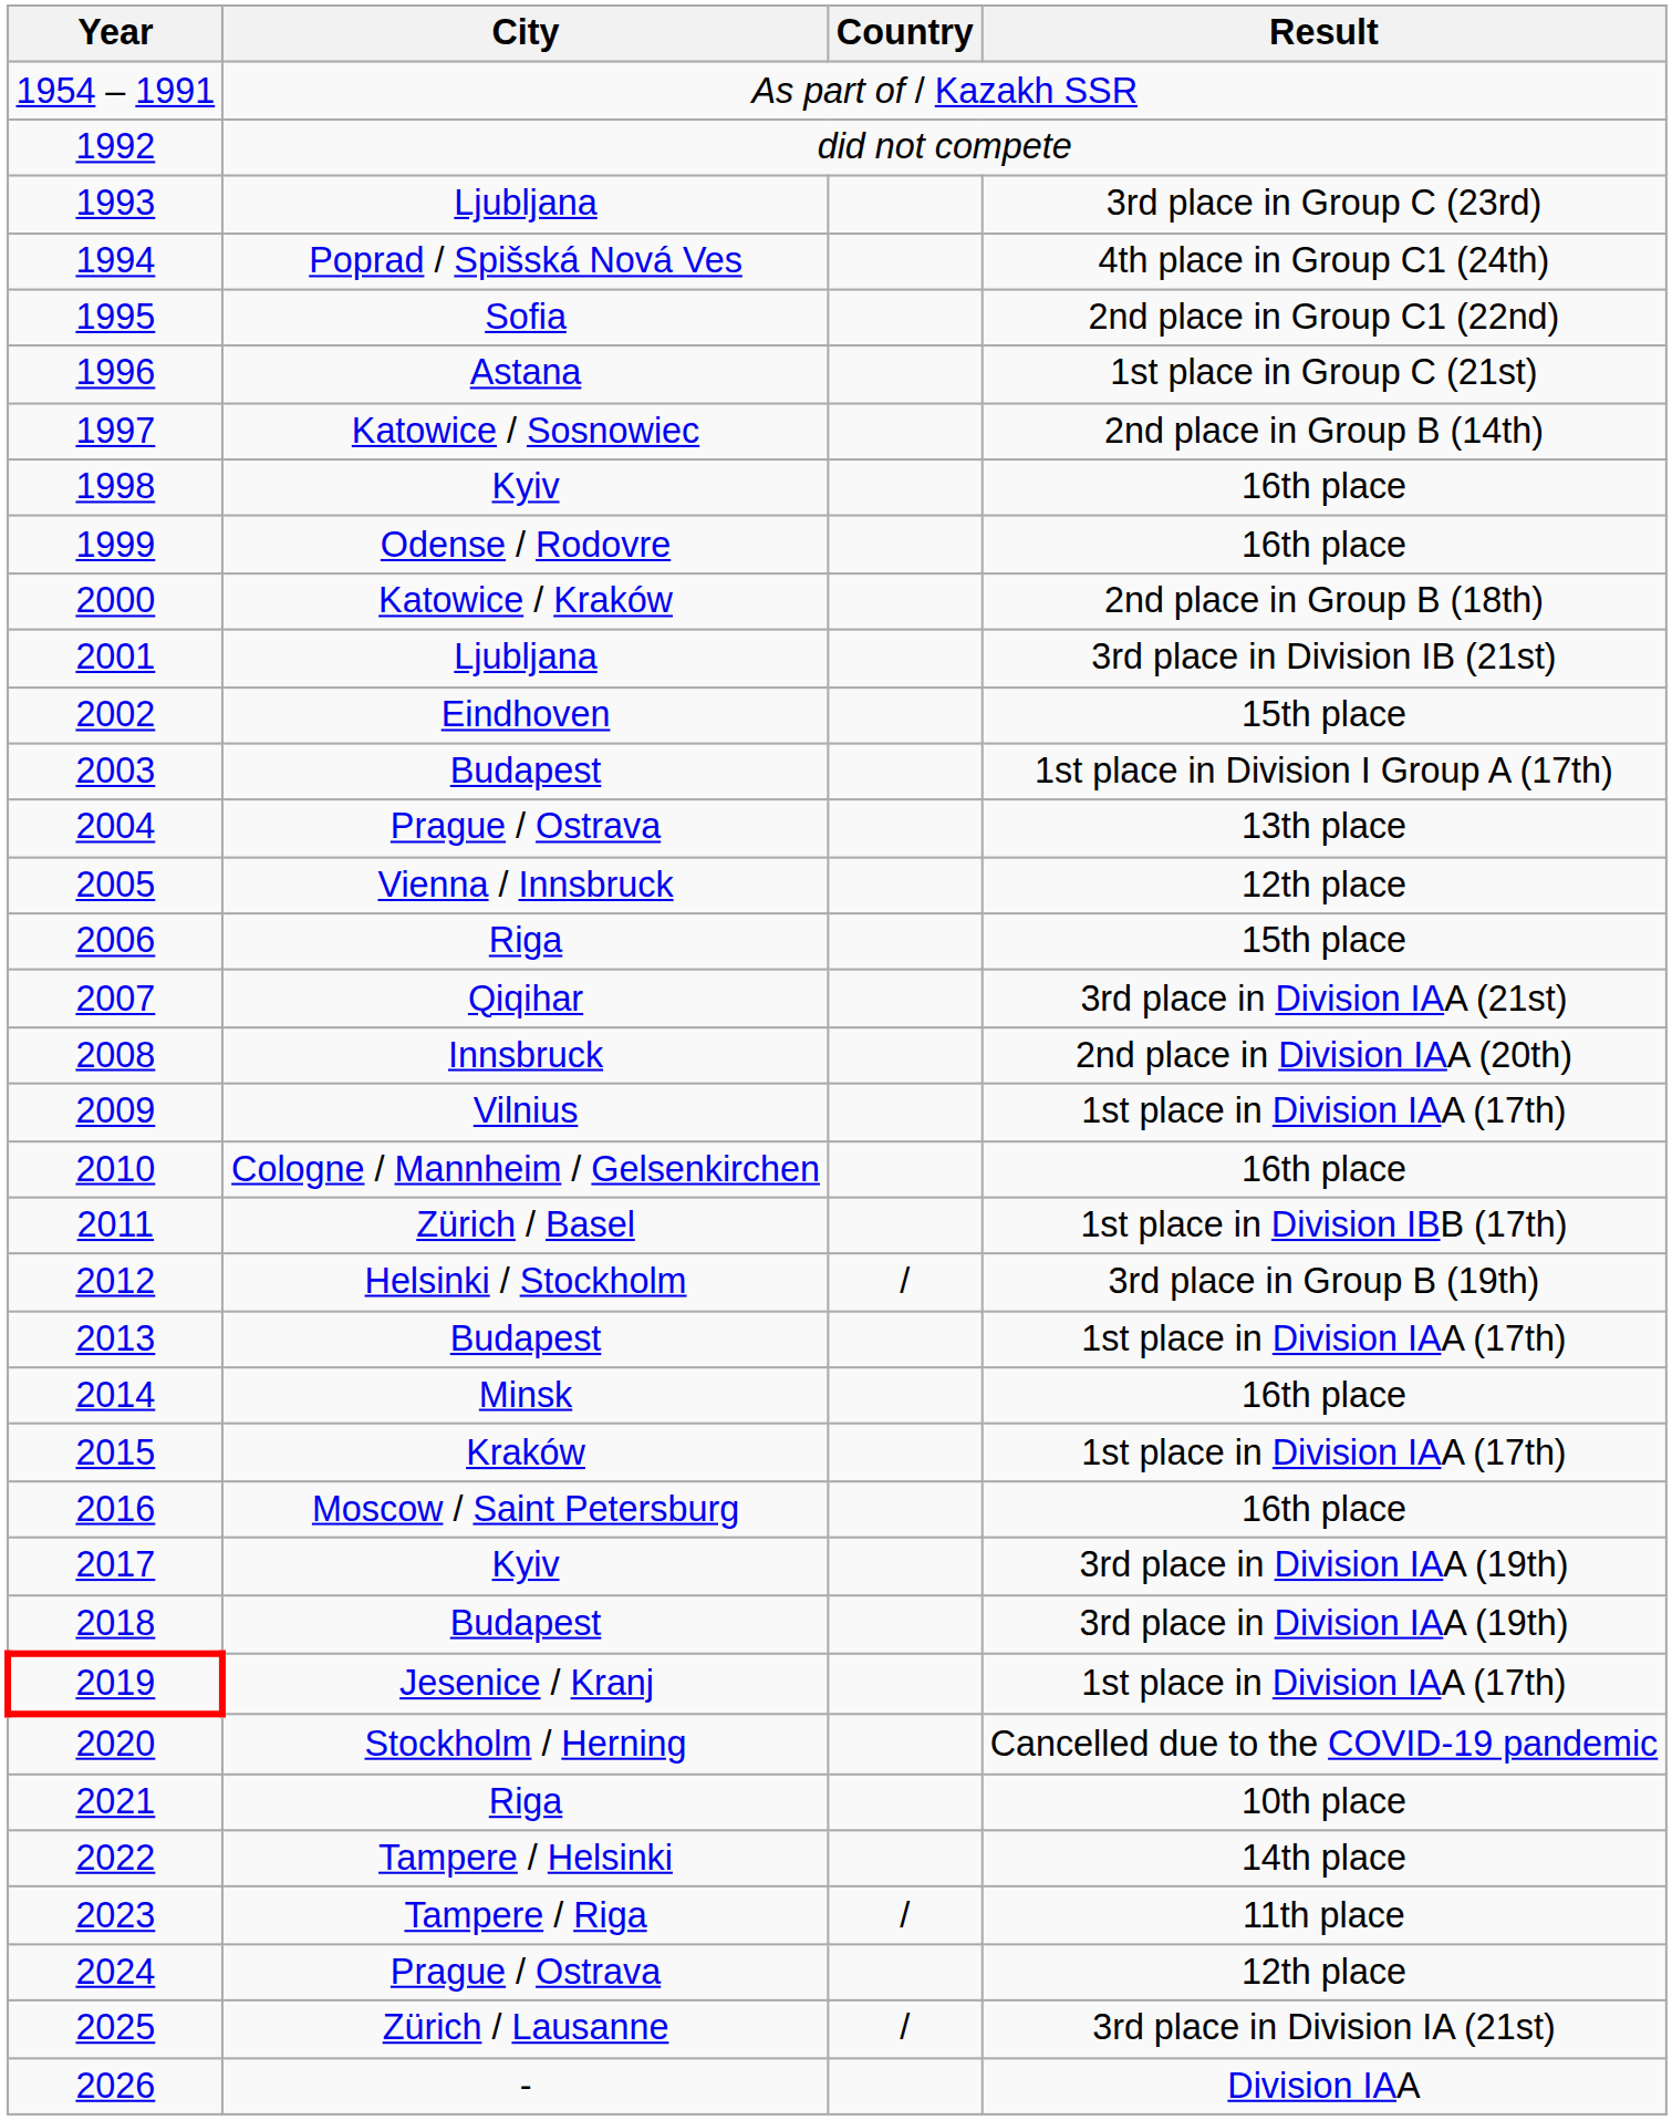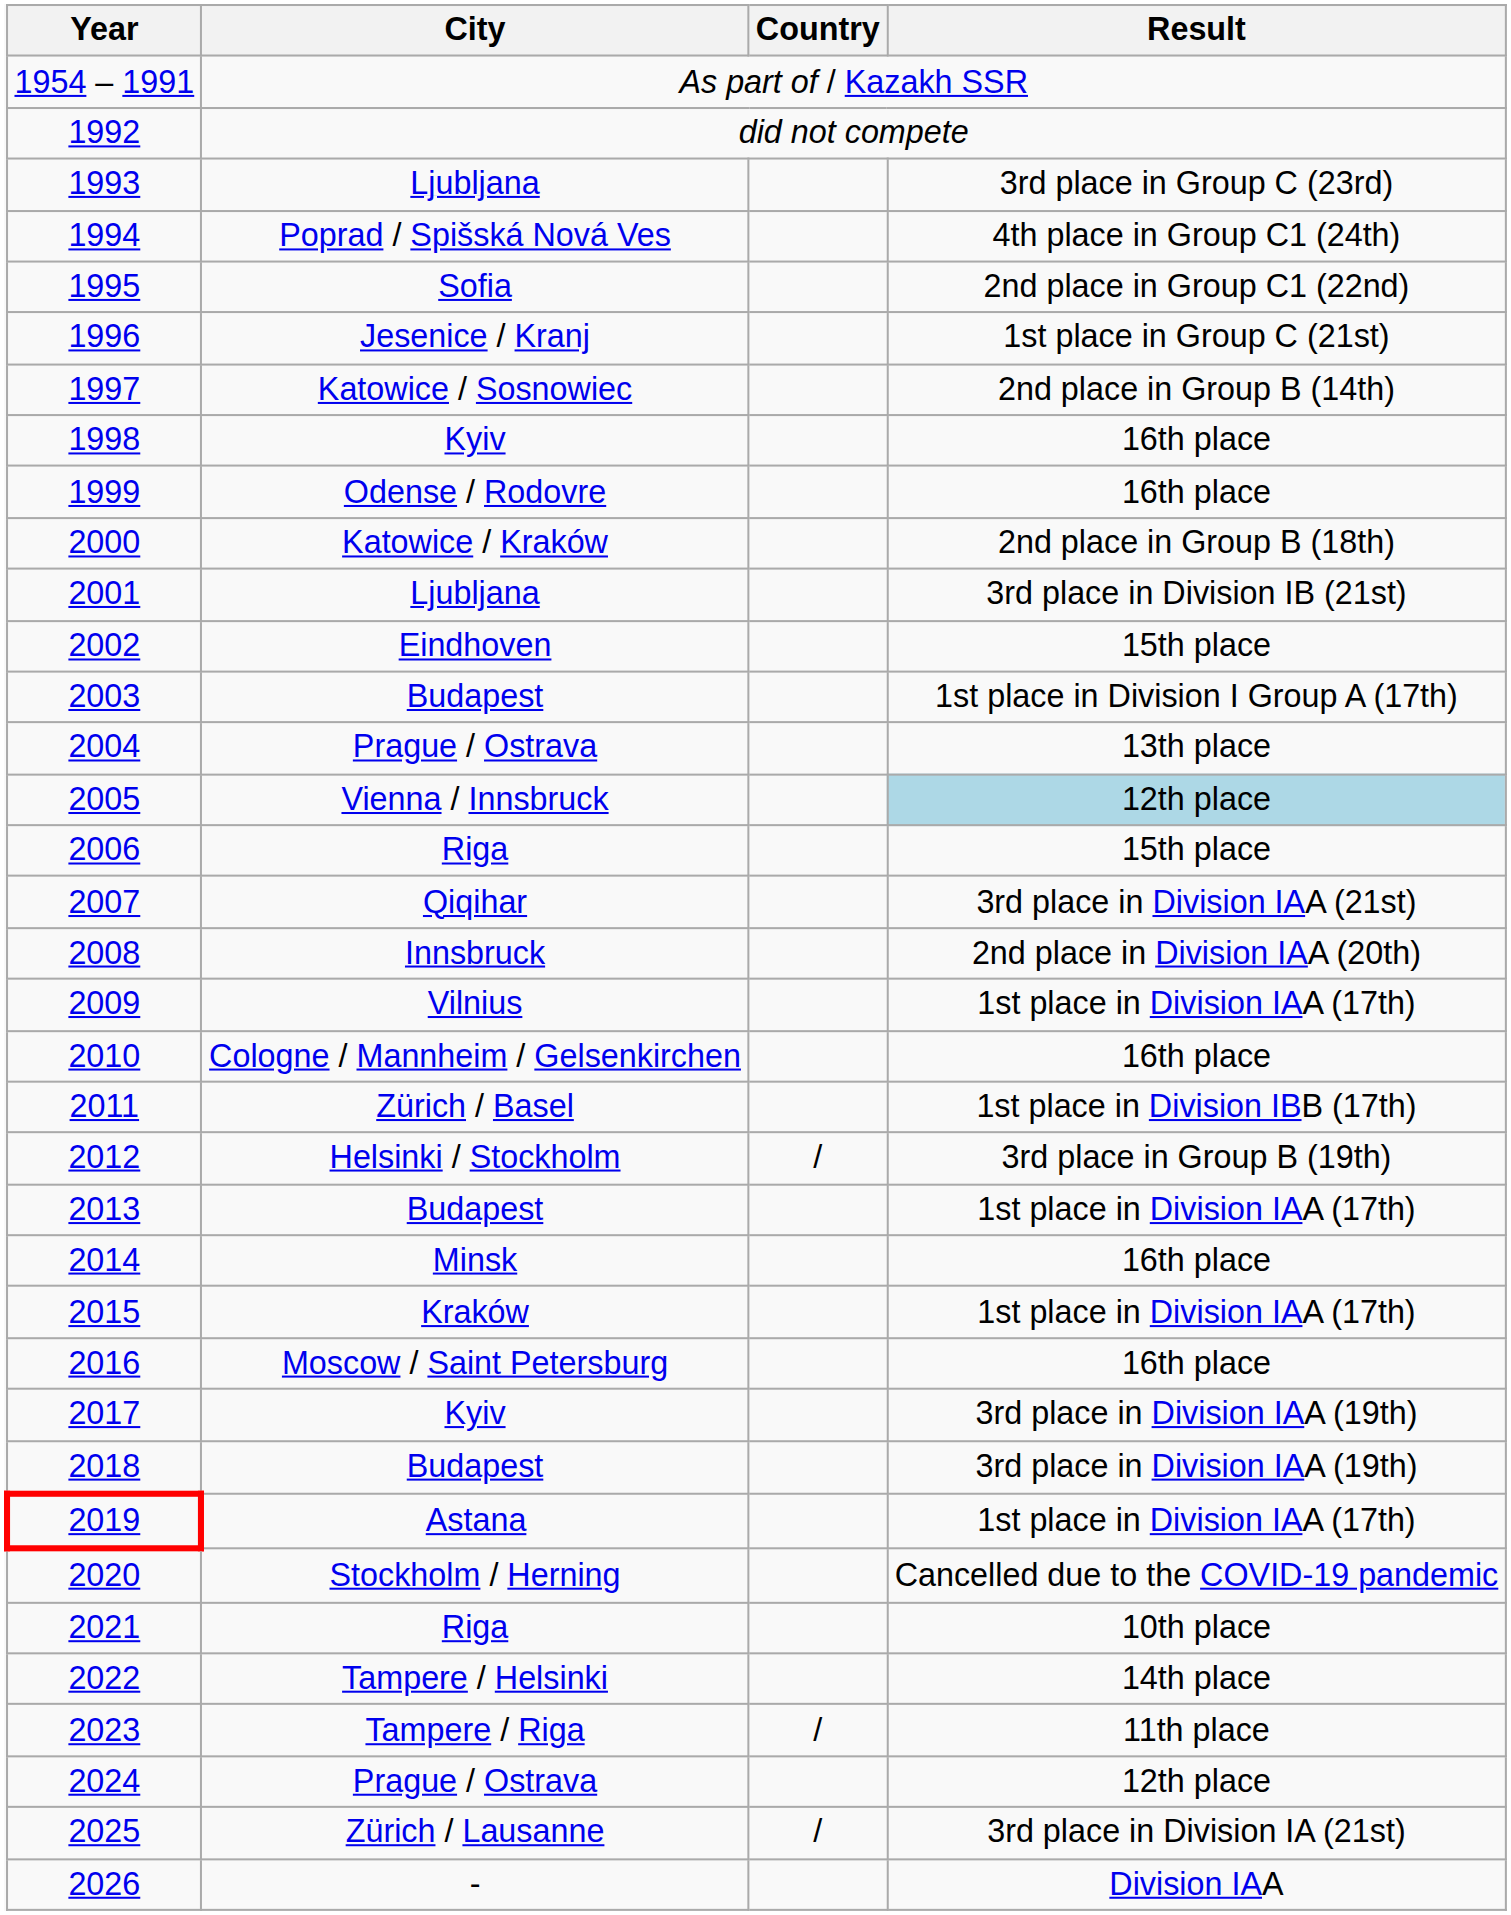1996 | City: Astana -> Jesenice / Kranj
2005 | Result: no background -> lightblue background
2019 | City: Jesenice / Kranj -> Astana
